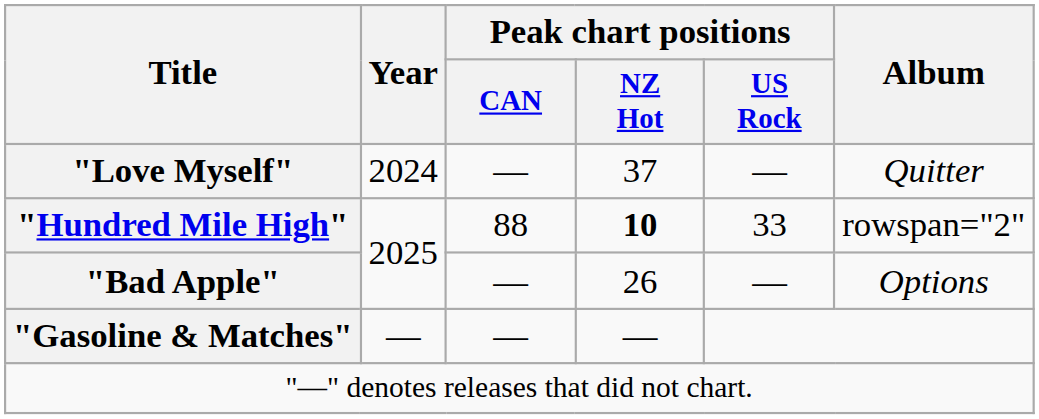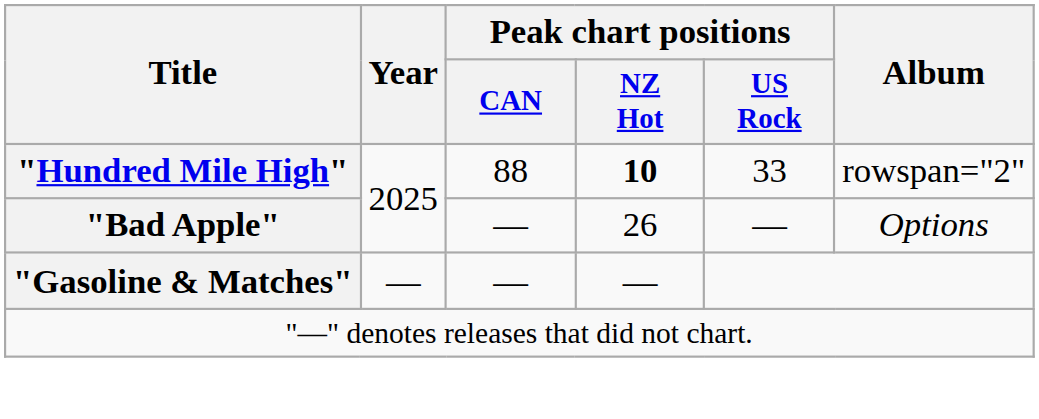- row: "Love Myself" | 2024 | — | 37 | — | Quitter
